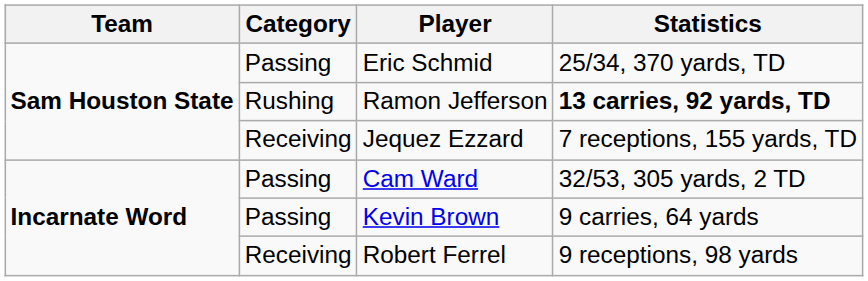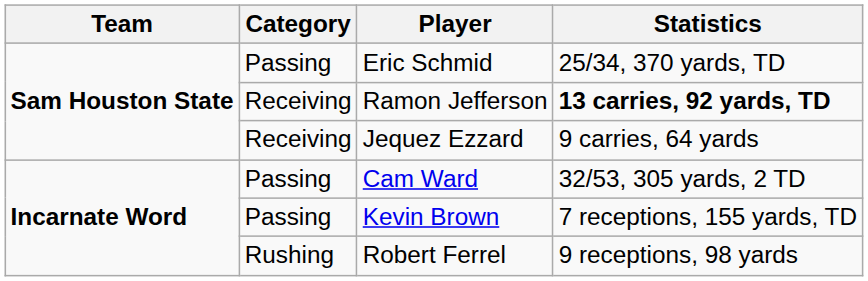Ramon Jefferson | Category: Rushing -> Receiving
Jequez Ezzard | Statistics: 7 receptions, 155 yards, TD -> 9 carries, 64 yards
Kevin Brown | Statistics: 9 carries, 64 yards -> 7 receptions, 155 yards, TD
Robert Ferrel | Category: Receiving -> Rushing
